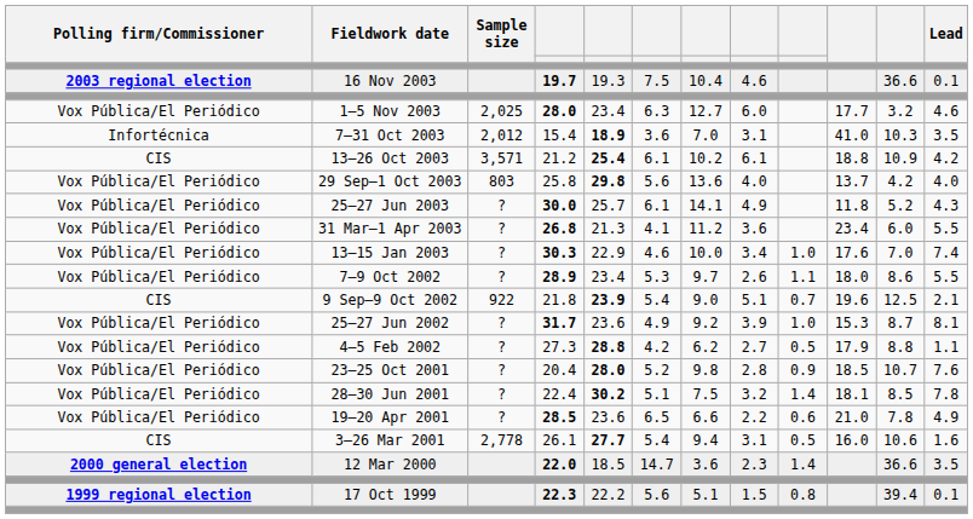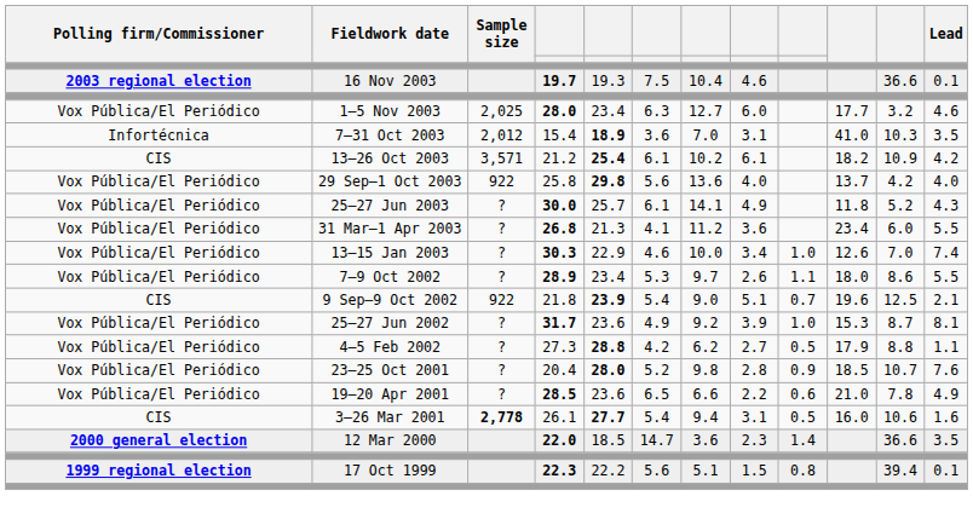13–26 Oct 2003 | column 10: 18.8 -> 18.2
29 Sep–1 Oct 2003 | Sample size: 803 -> 922
13–15 Jan 2003 | column 10: 17.6 -> 12.6
- row: Vox Pública/El Periódico | 28–30 Jun 2001 | ? | 22.4 | 30.2 | 5.1 | 7.5 | 3.2 | 1.4 | 18.1 | 8.5 | 7.8
3–26 Mar 2001 | Sample size: normal -> bold
